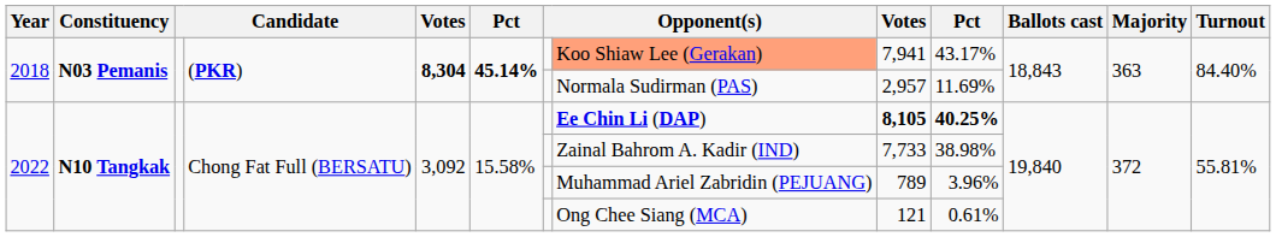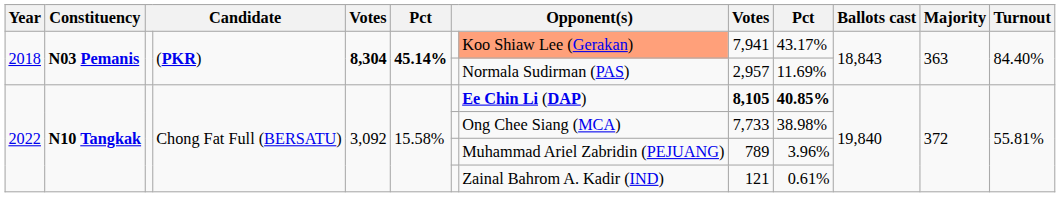row 4 | column 10: 40.25% -> 40.85%
row 5 | column 8: Zainal Bahrom A. Kadir (IND) -> Ong Chee Siang (MCA)
row 7 | column 8: Ong Chee Siang (MCA) -> Zainal Bahrom A. Kadir (IND)
